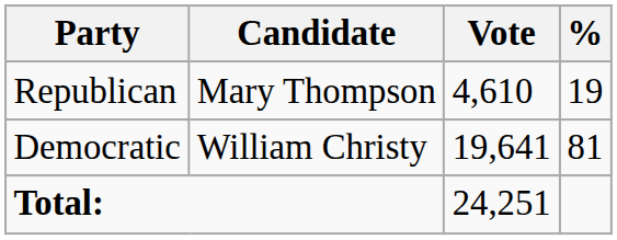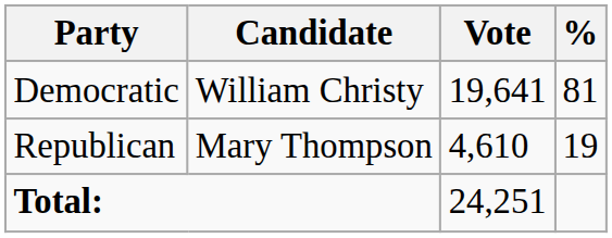rows swapped: Democratic <-> Republican
